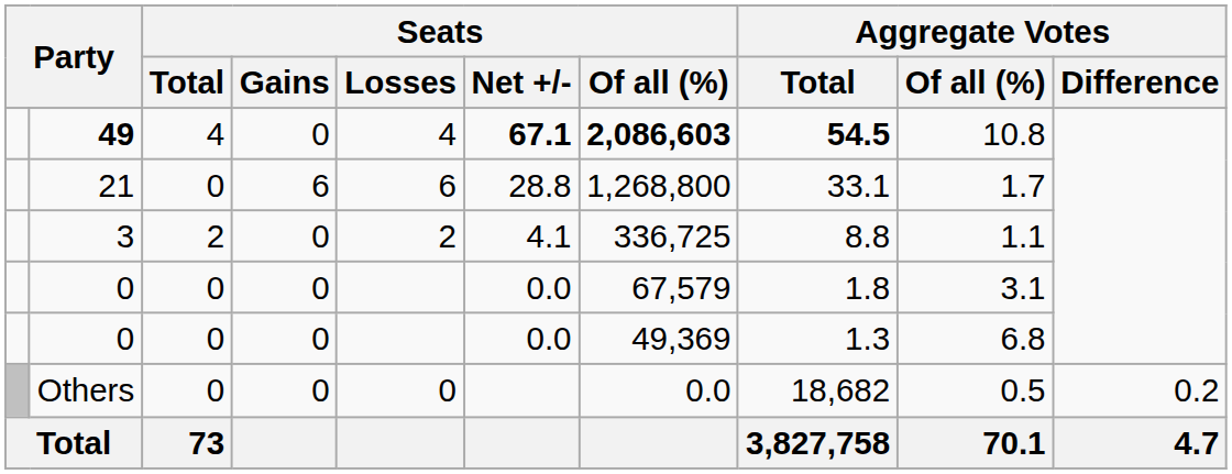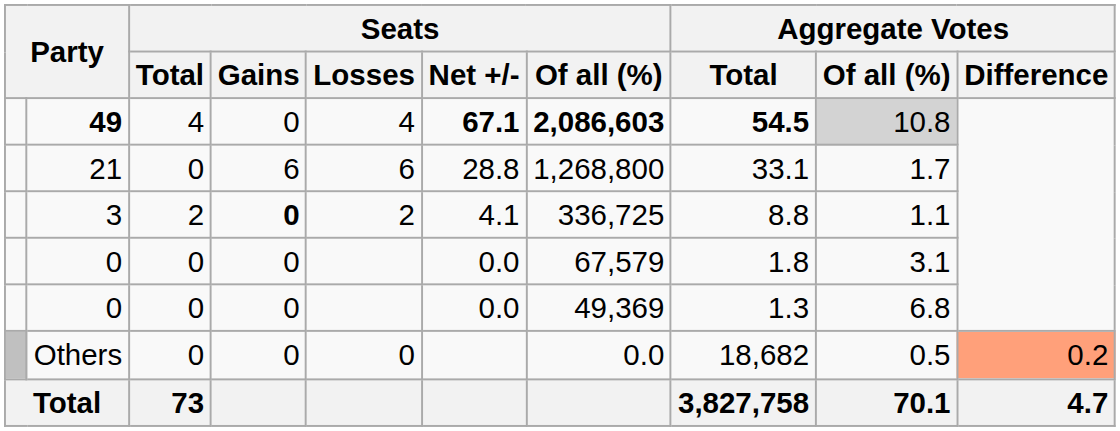49 | Aggregate Votes / Of all (%): no background -> lightgrey background
3 | Seats / Gains: normal -> bold
Others | Aggregate Votes / Difference: no background -> lightsalmon background
